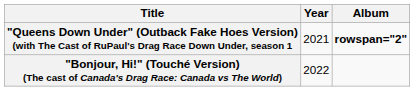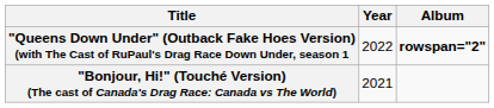row 2 | Year: 2021 -> 2022
row 3 | Year: 2022 -> 2021
